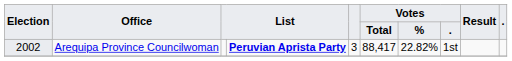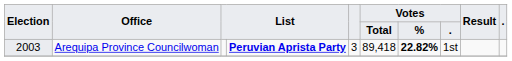Arequipa Province Councilwoman | Election: 2002 -> 2003
Arequipa Province Councilwoman | Votes / Total: 88,417 -> 89,418
Arequipa Province Councilwoman | Votes / %: normal -> bold
